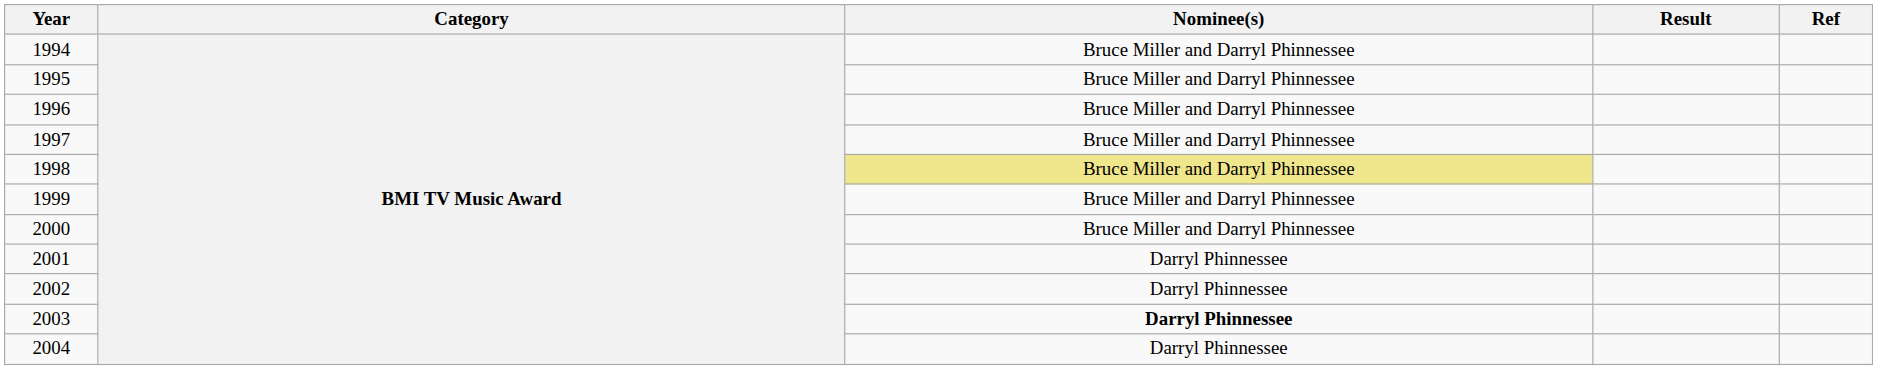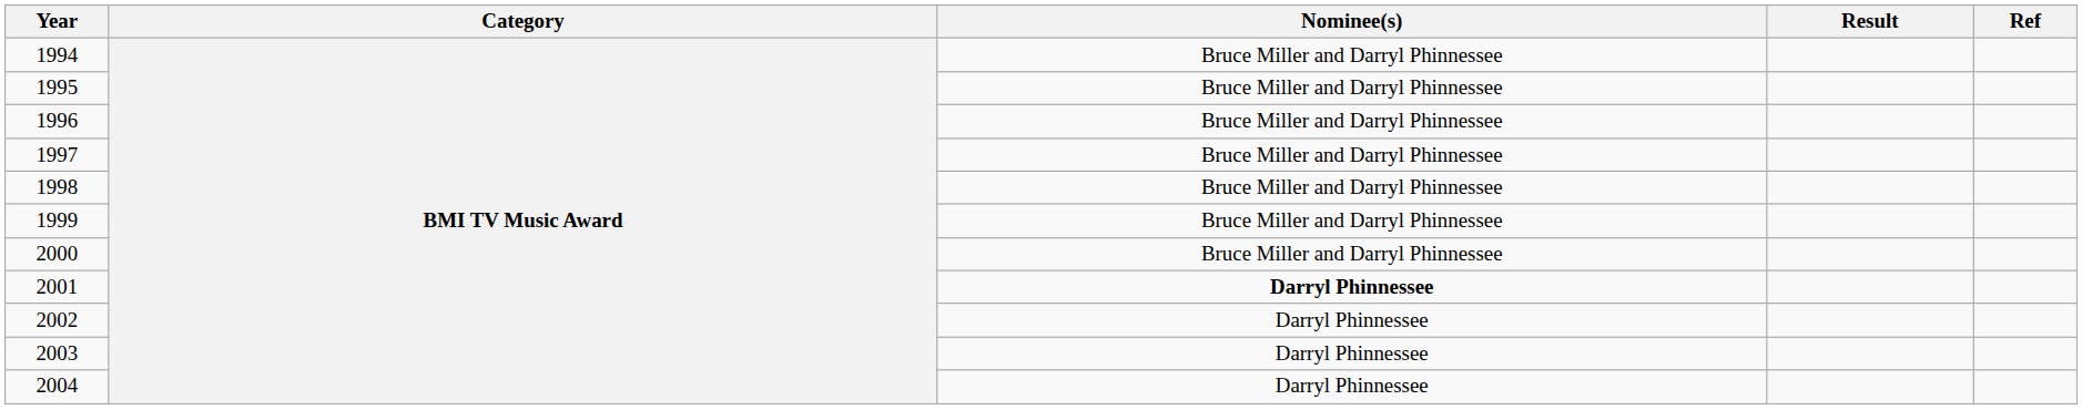1998 | Nominee(s): khaki background -> no background
2001 | Nominee(s): normal -> bold
2003 | Nominee(s): bold -> normal
